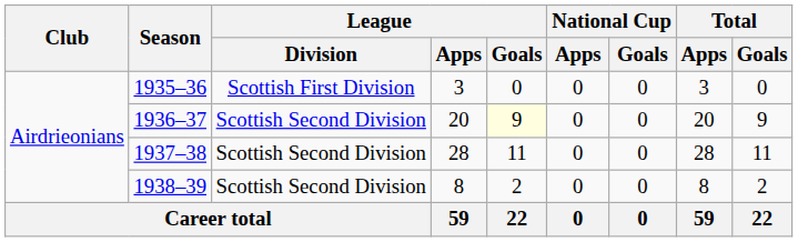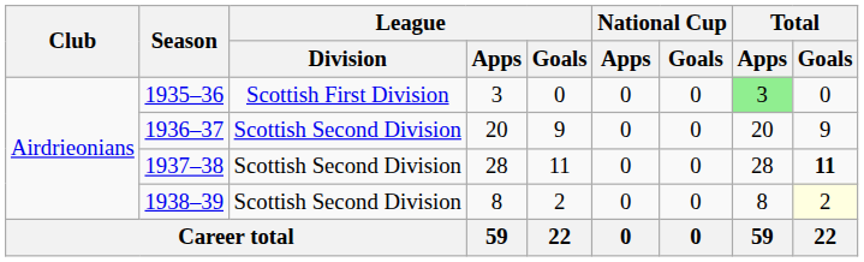1935–36 | Total / Apps: no background -> lightgreen background
1936–37 | League / Goals: lightyellow background -> no background
1937–38 | Total / Goals: normal -> bold
1938–39 | Total / Goals: no background -> lightyellow background
